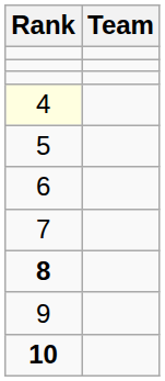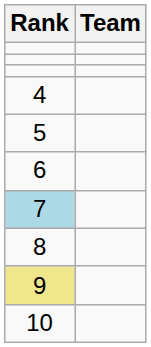row 5 | Rank: lightyellow background -> no background
row 8 | Rank: no background -> lightblue background
row 9 | Rank: bold -> normal
row 10 | Rank: no background -> khaki background
row 11 | Rank: bold -> normal
